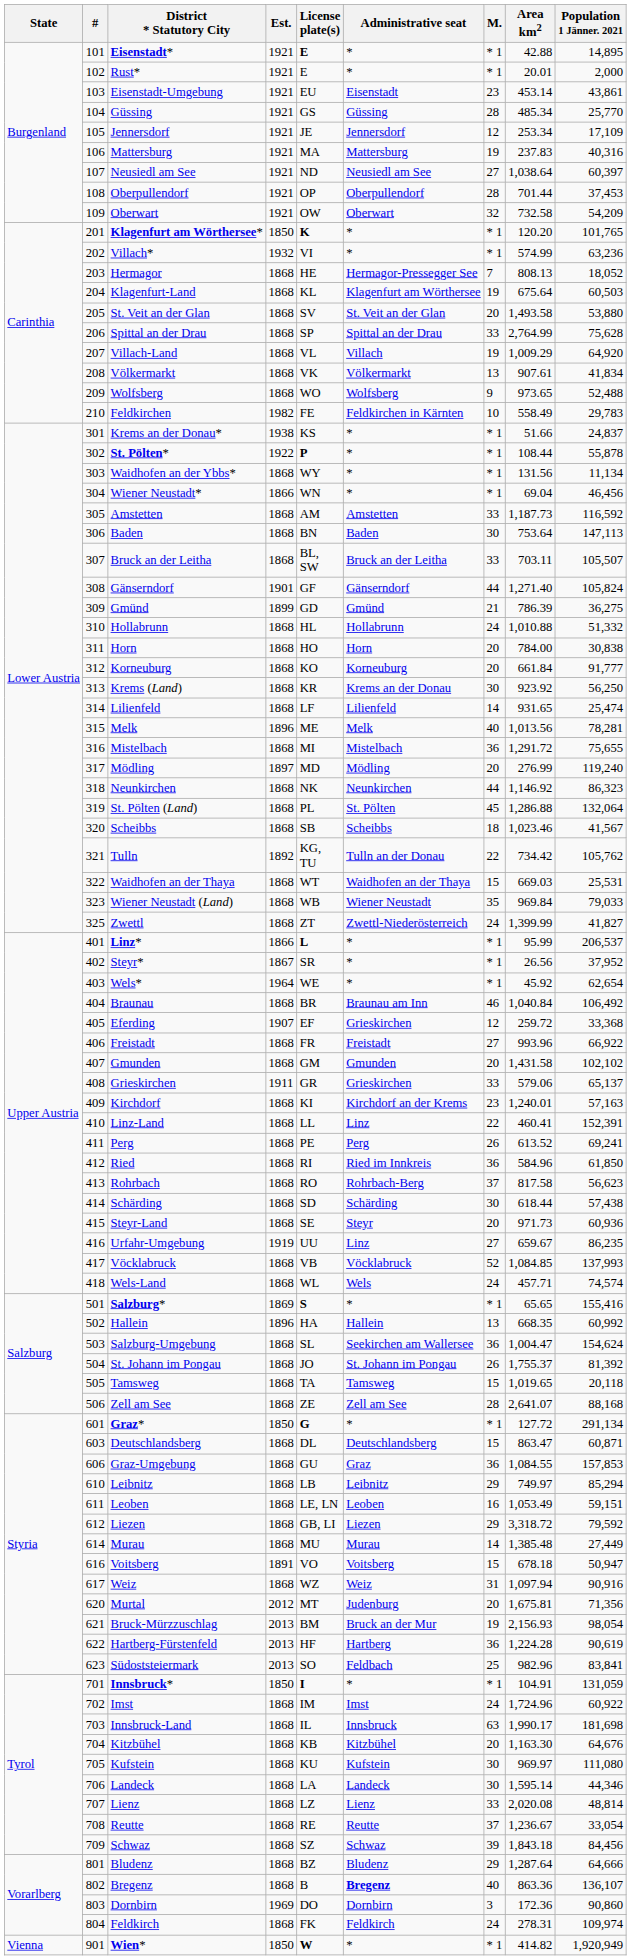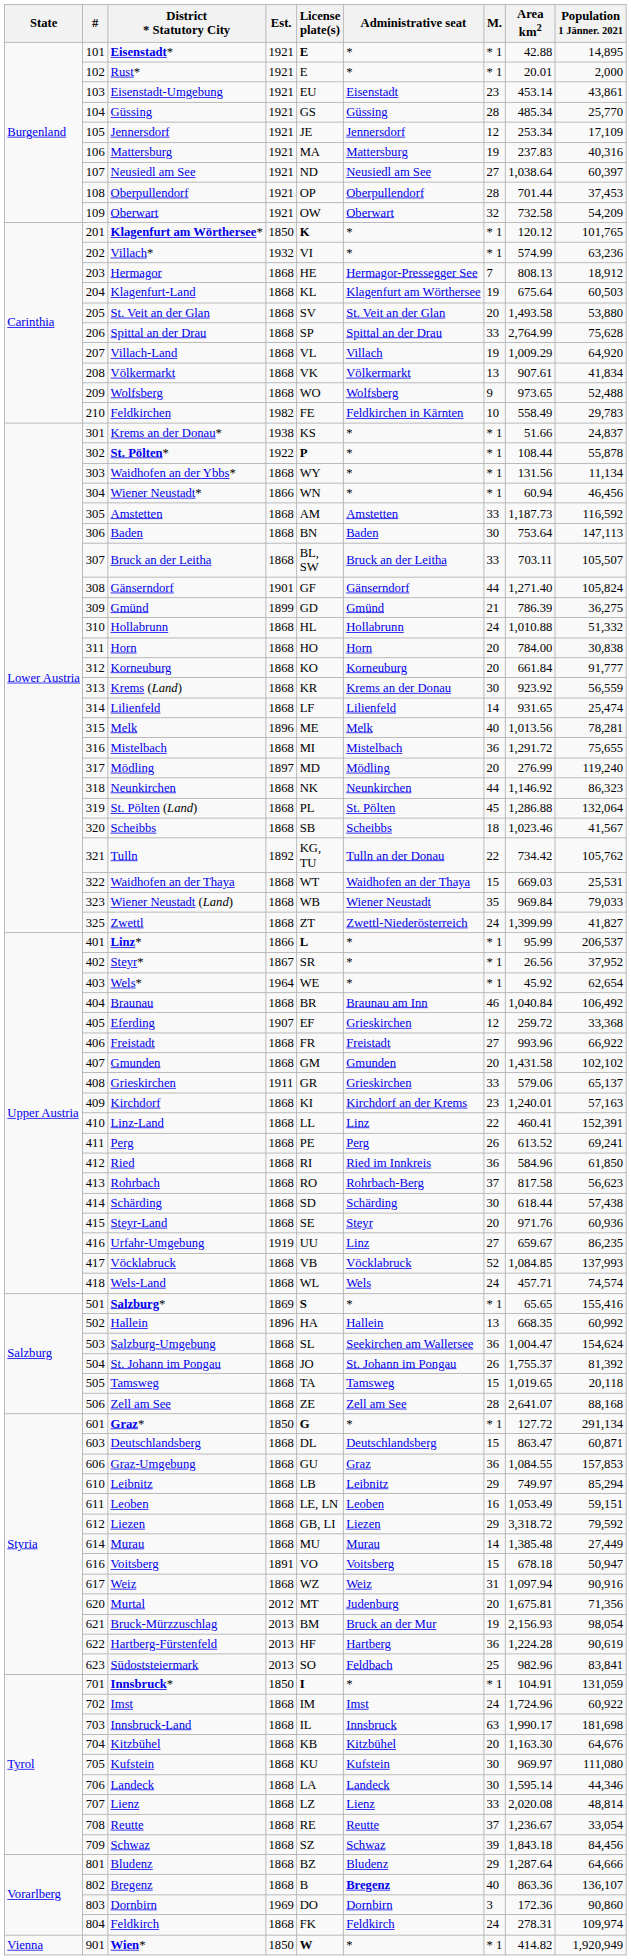Klagenfurt am Wörthersee* | Area km2: 120.20 -> 120.12
Hermagor | Population 1 Jänner. 2021: 18,052 -> 18,912
Wiener Neustadt* | Area km2: 69.04 -> 60.94
Krems (Land) | Population 1 Jänner. 2021: 56,250 -> 56,559
Steyr-Land | Area km2: 971.73 -> 971.76
